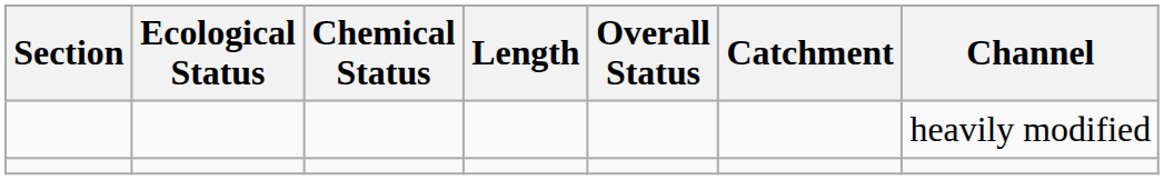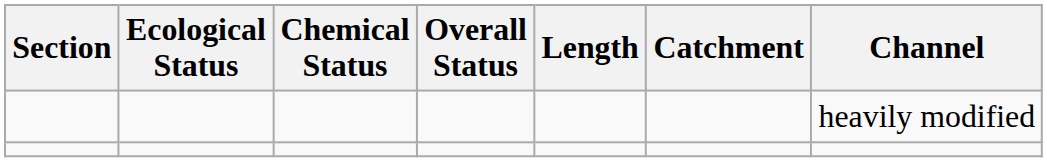columns swapped: Overall Status <-> Length
